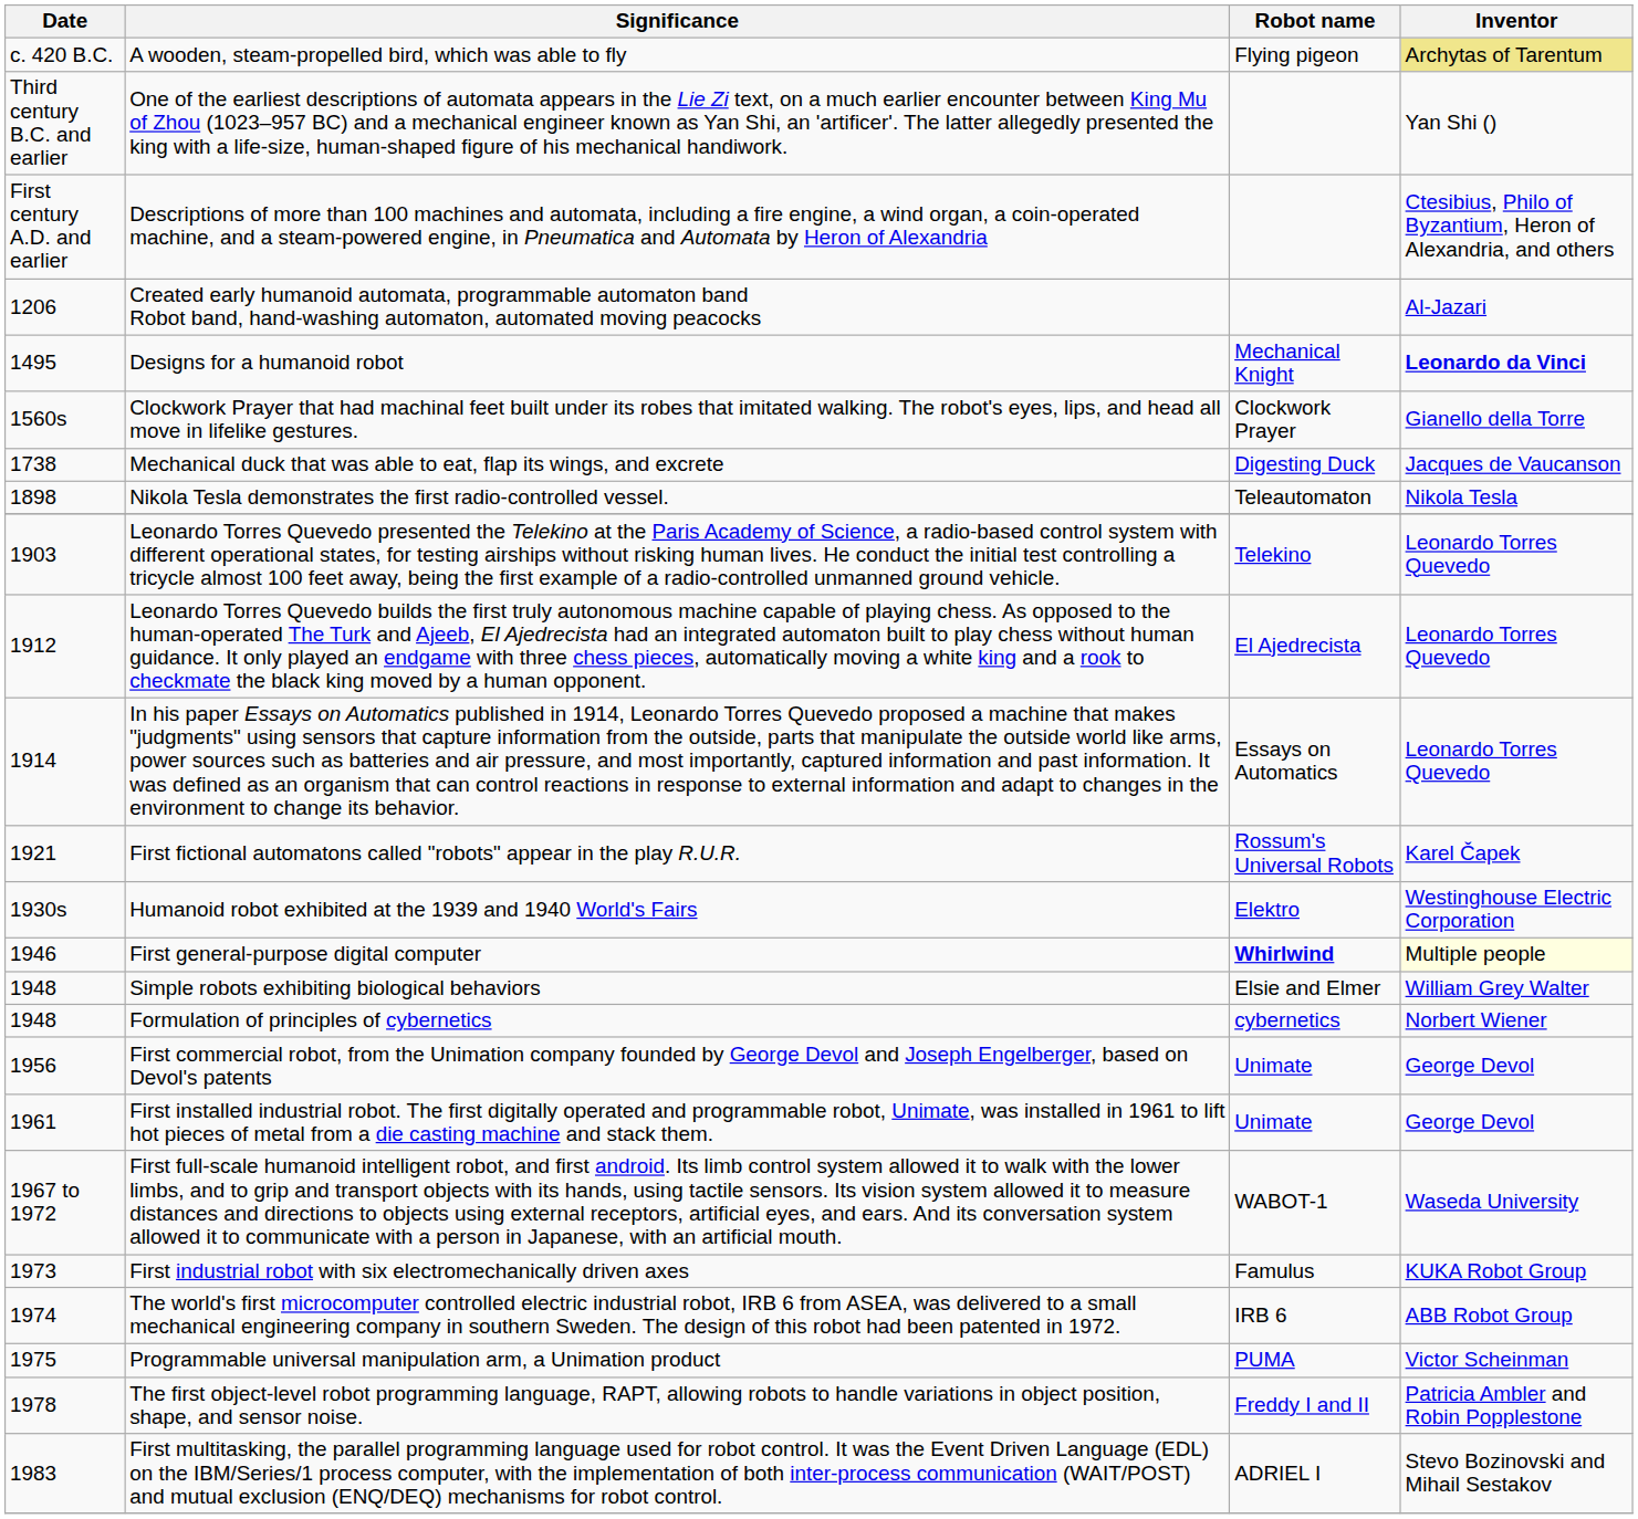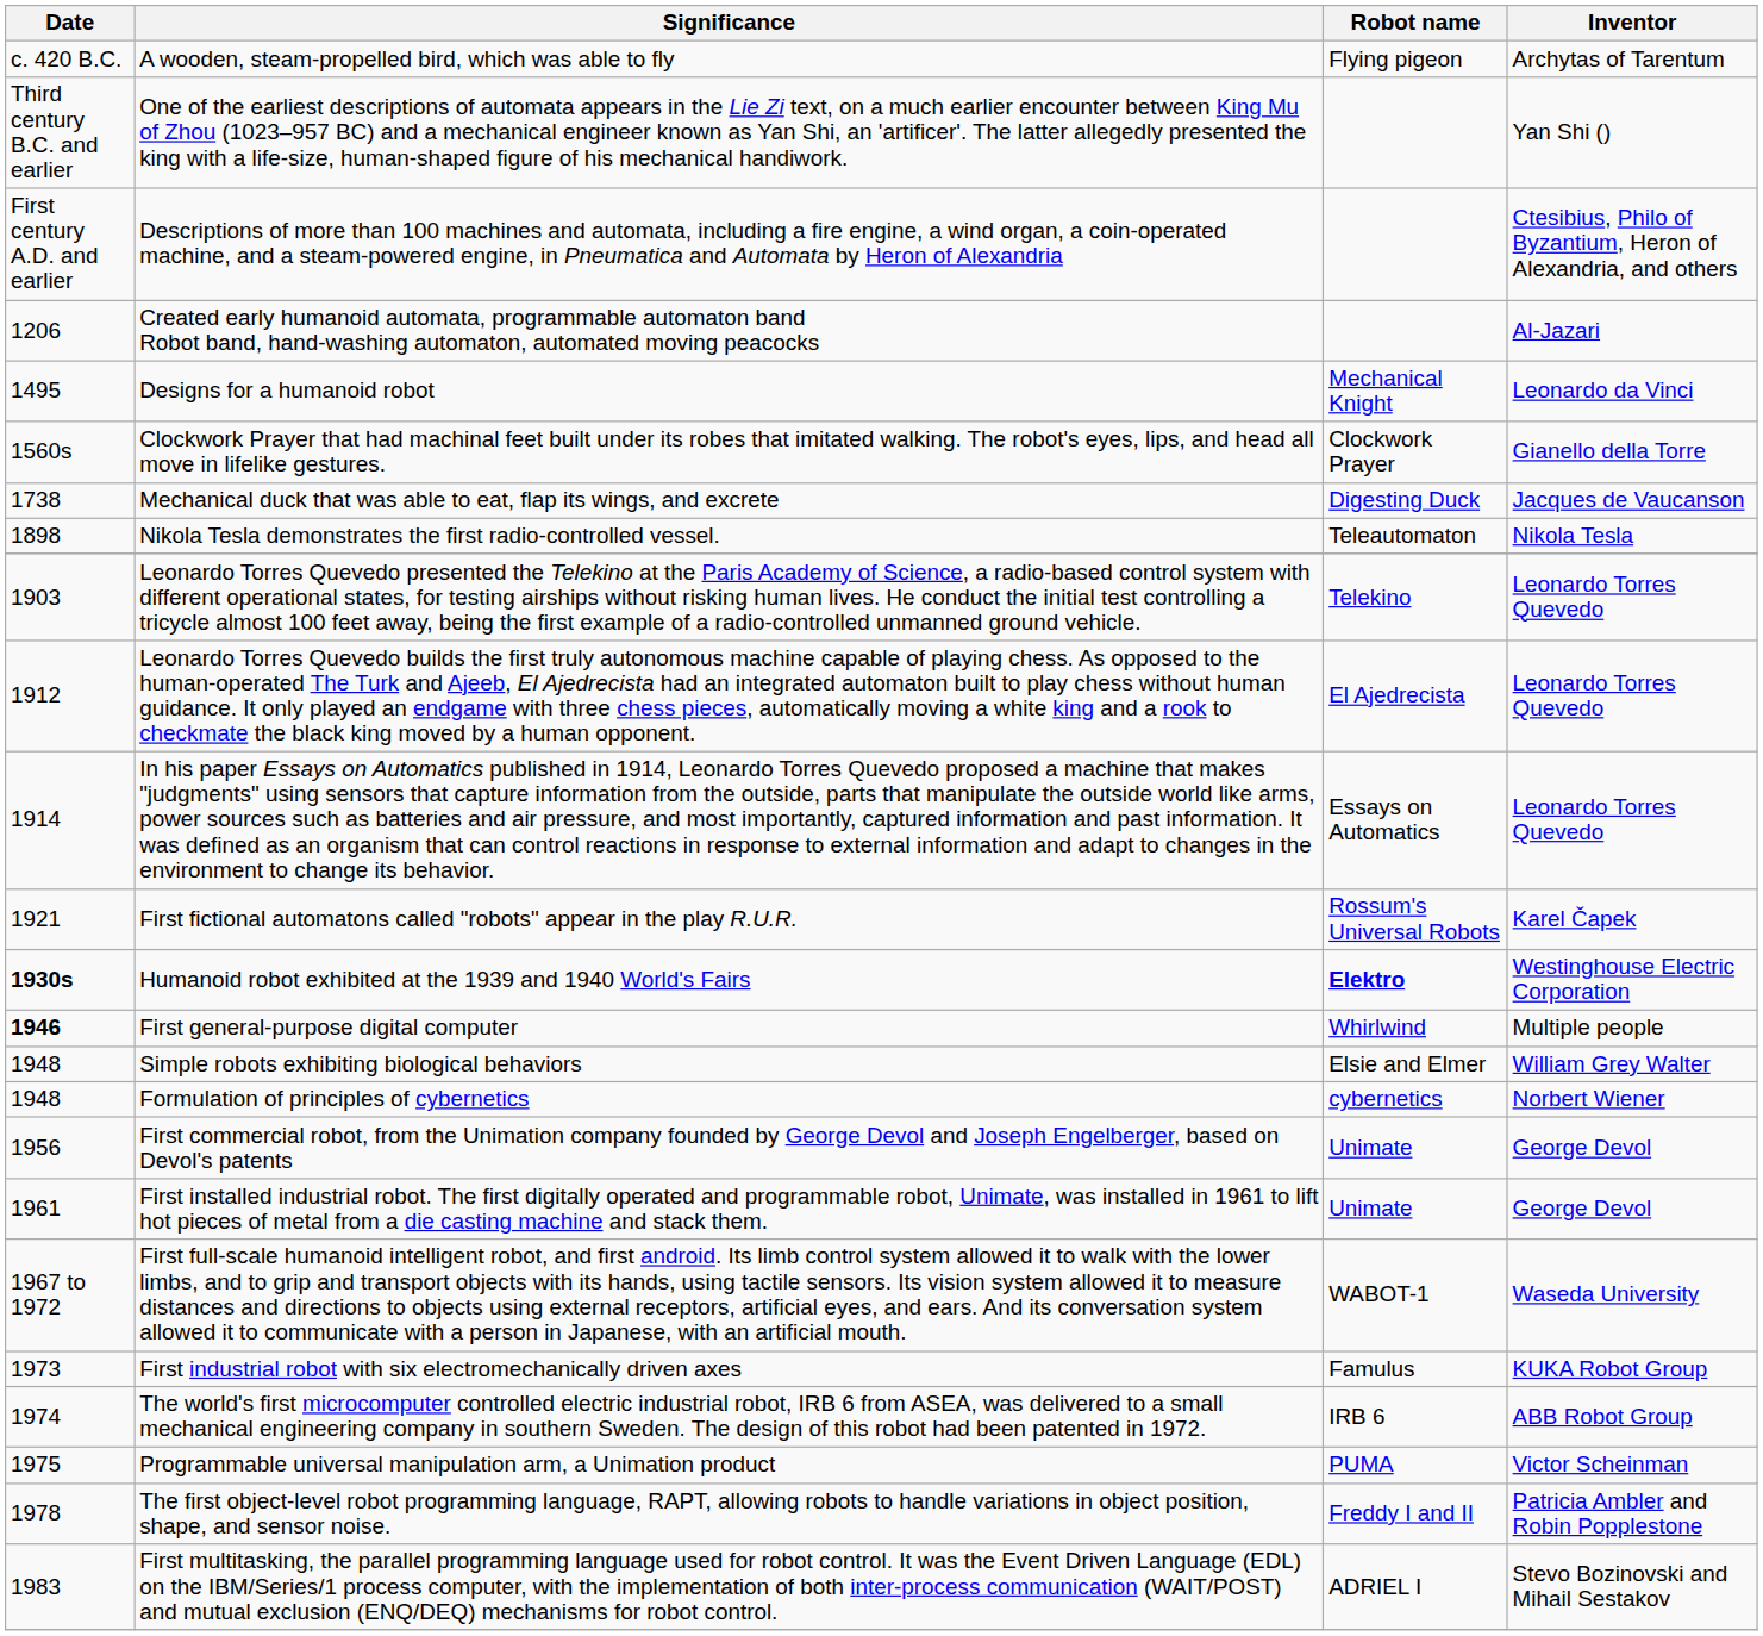A wooden, steam-propelled bird, which was able to fly | Inventor: khaki background -> no background
Designs for a humanoid robot | Inventor: bold -> normal
Humanoid robot exhibited at the 1939 and 1940 World's Fairs | Date: normal -> bold
Humanoid robot exhibited at the 1939 and 1940 World's Fairs | Robot name: normal -> bold
First general-purpose digital computer | Date: normal -> bold
First general-purpose digital computer | Robot name: bold -> normal
First general-purpose digital computer | Inventor: lightyellow background -> no background
